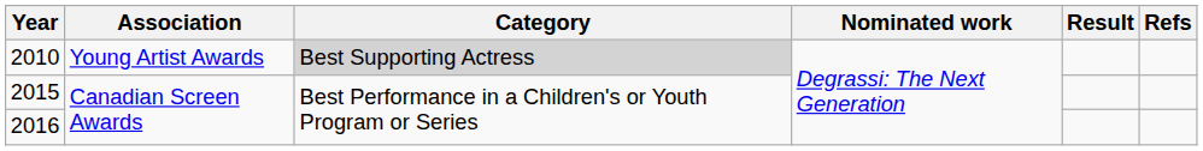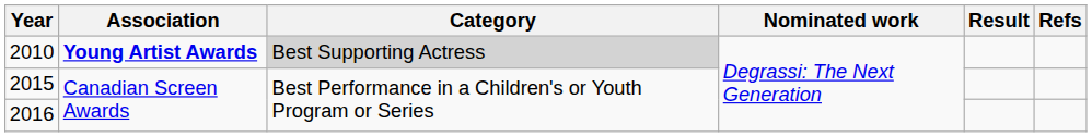2010 | Association: normal -> bold
